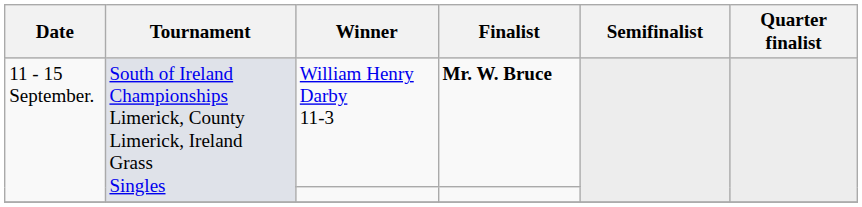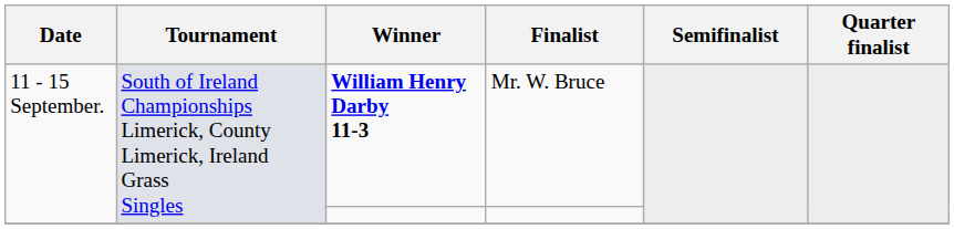William Henry Darby 11-3 | Winner: normal -> bold
William Henry Darby 11-3 | Finalist: bold -> normal
